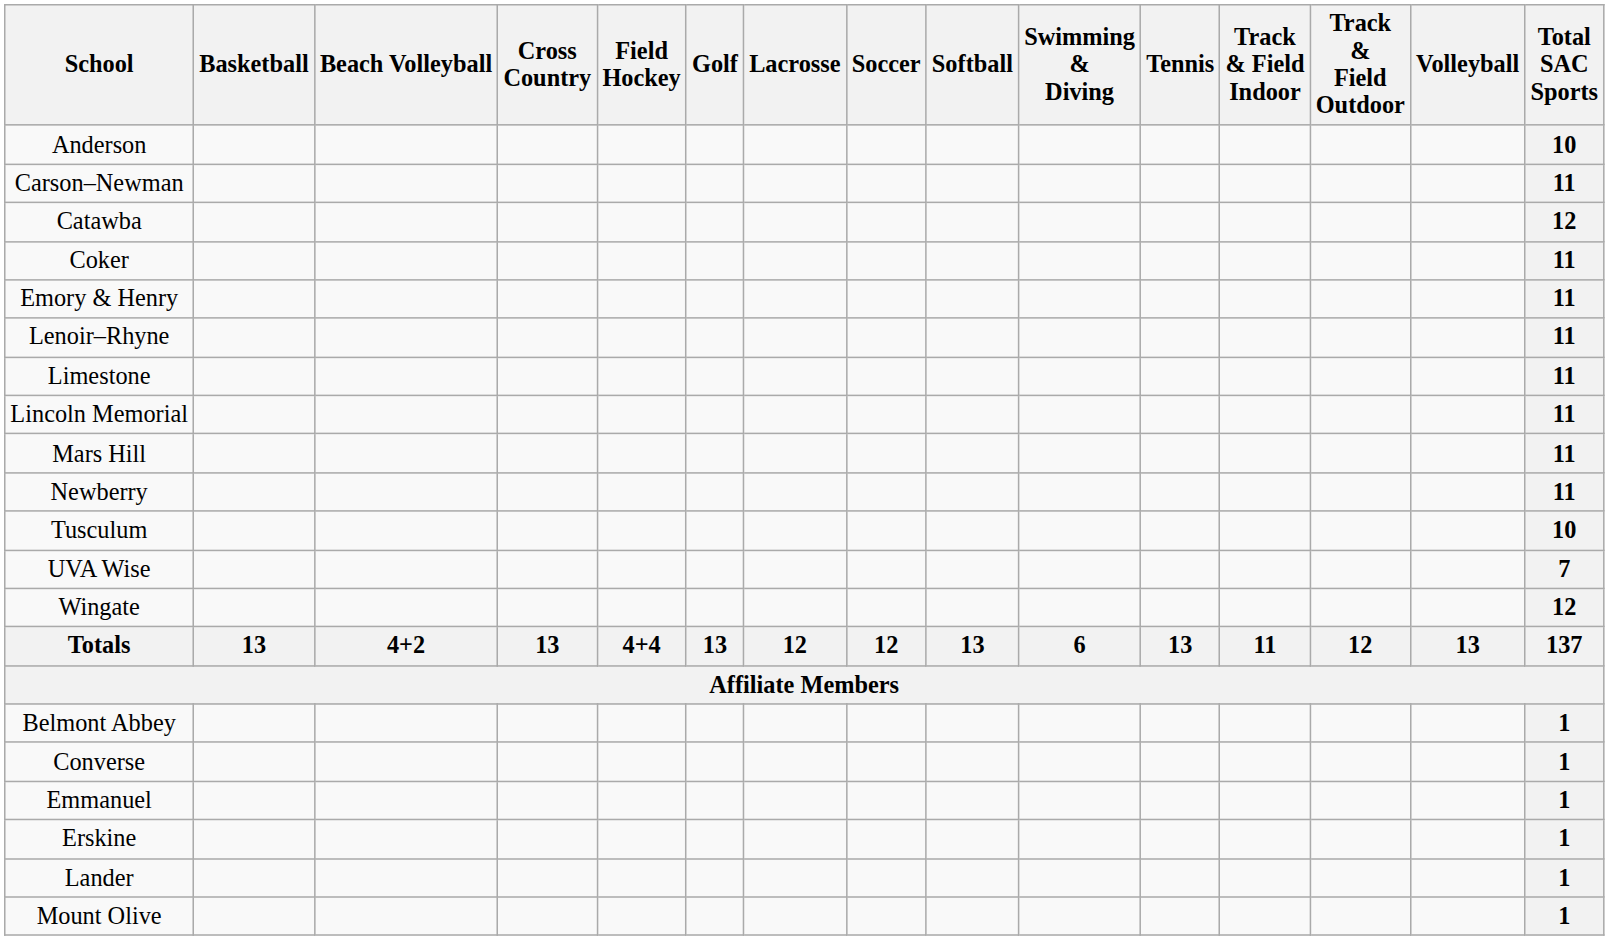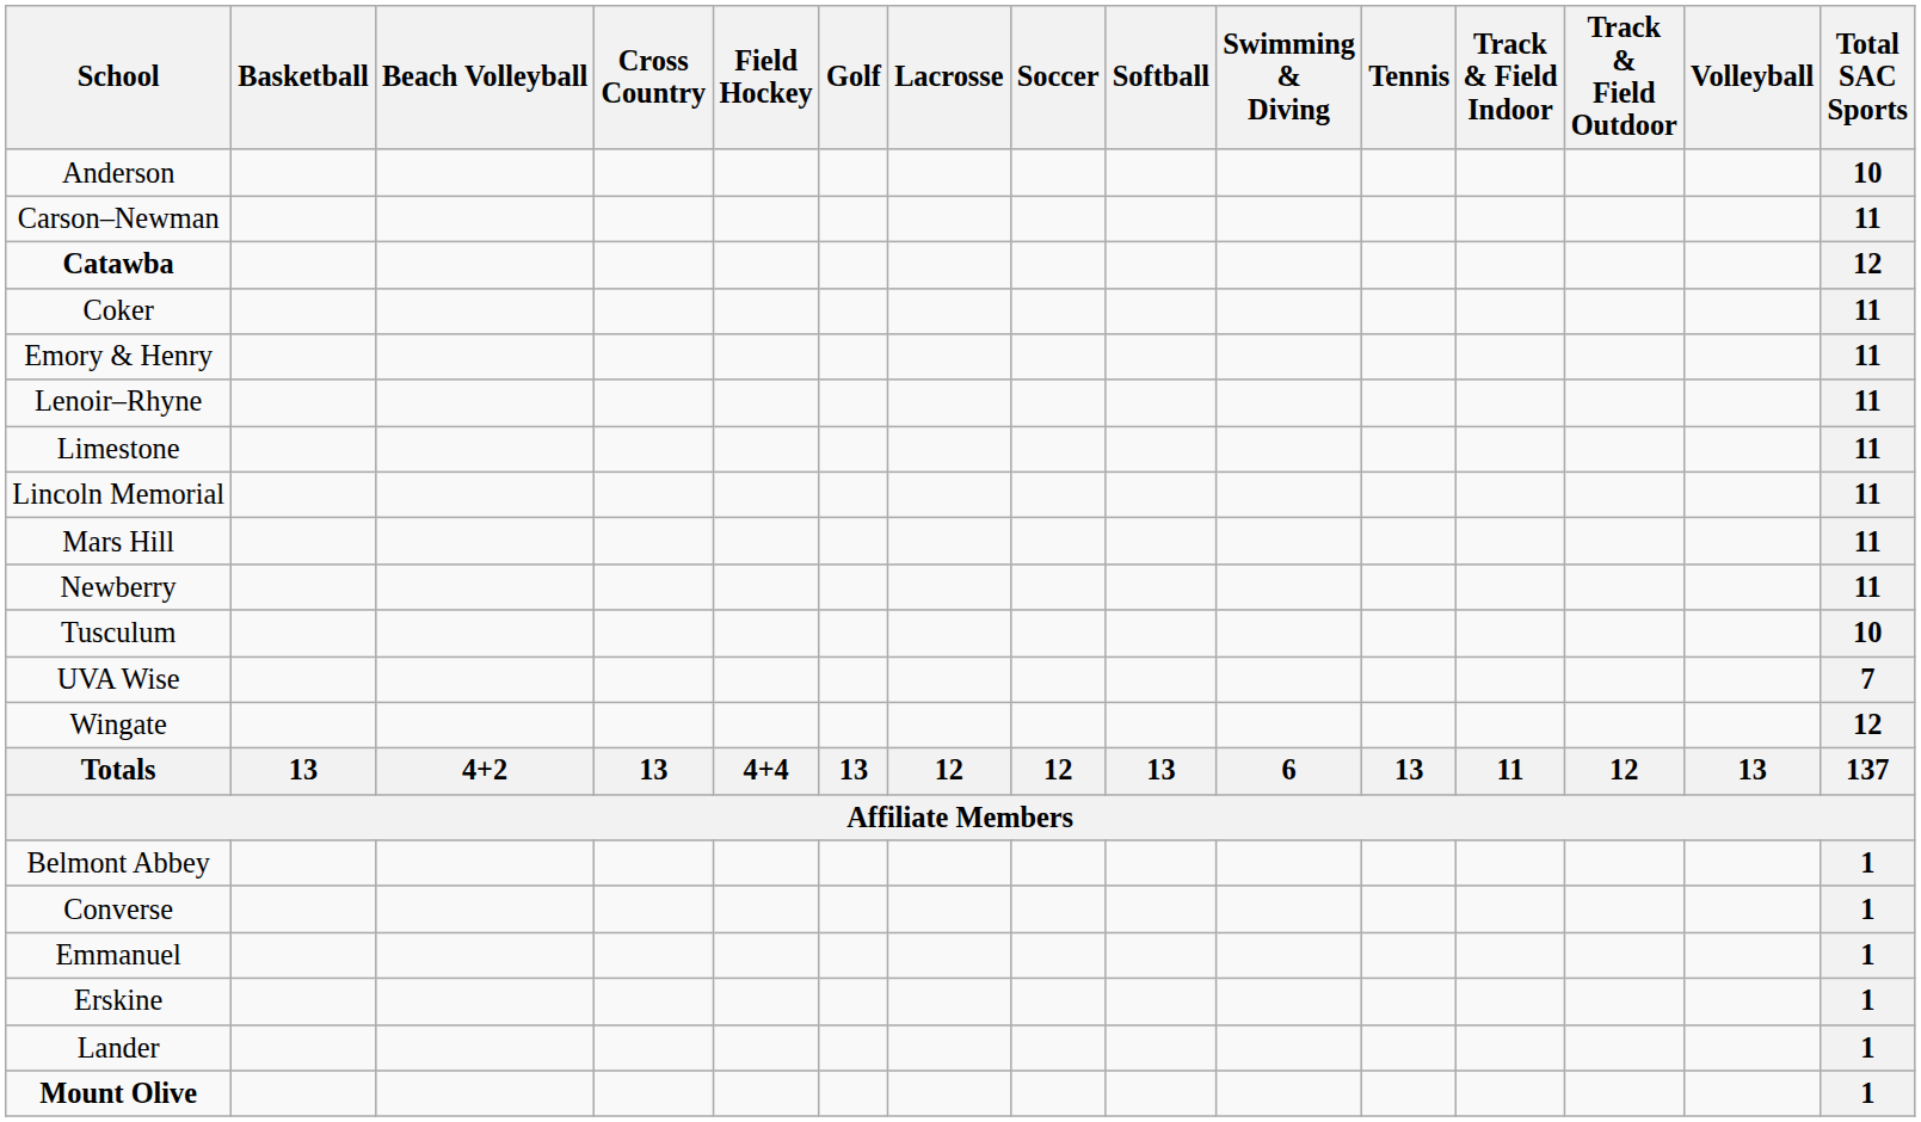Catawba | School: normal -> bold
Mount Olive | School: normal -> bold
